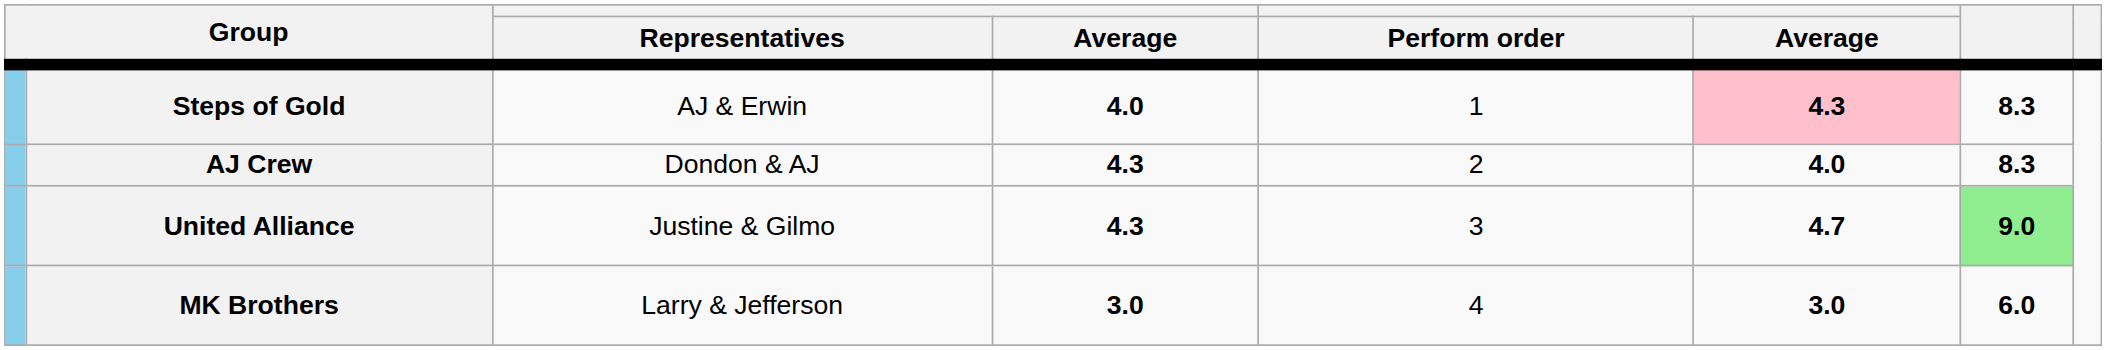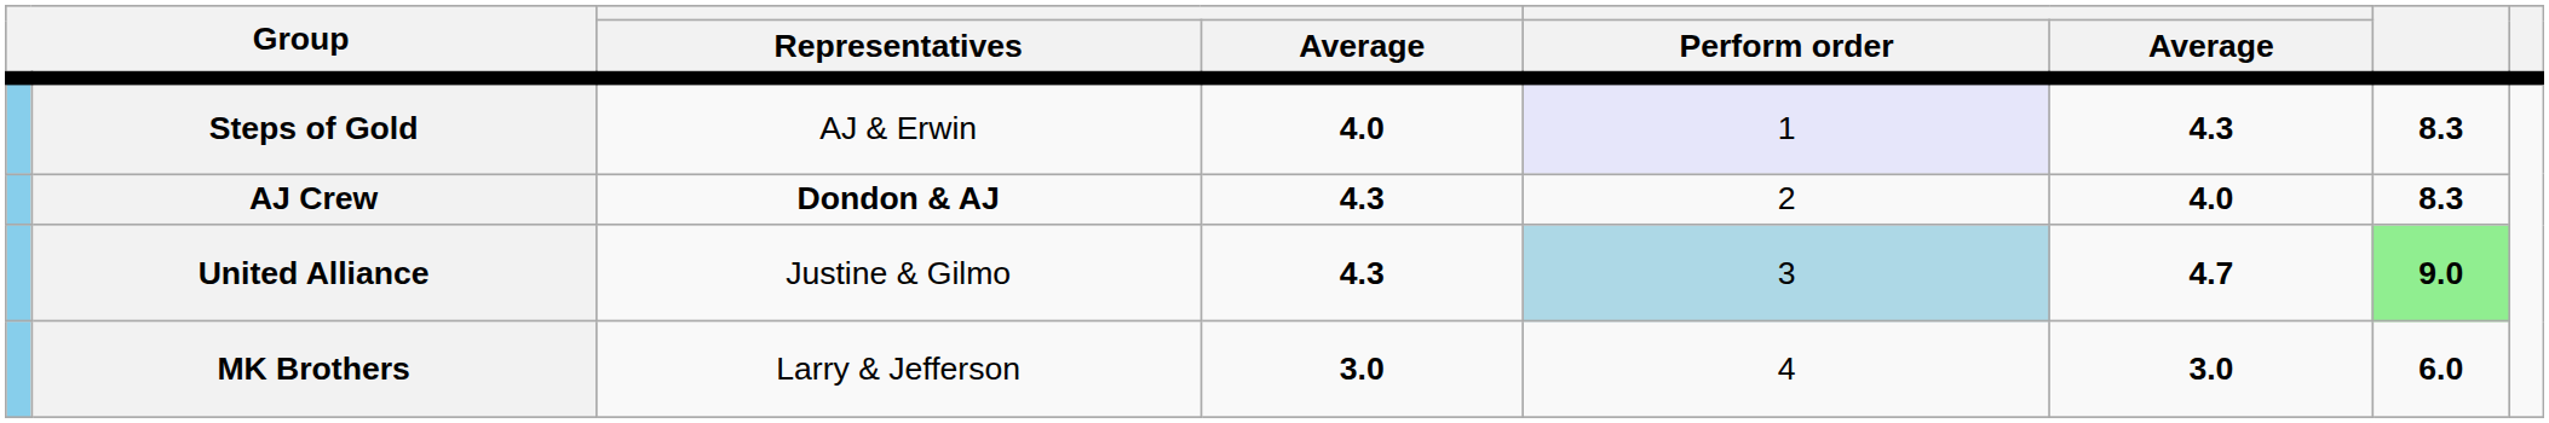Steps of Gold | Perform order: no background -> lavender background
Steps of Gold | column 6: pink background -> no background
AJ Crew | Representatives: normal -> bold
United Alliance | Perform order: no background -> lightblue background
